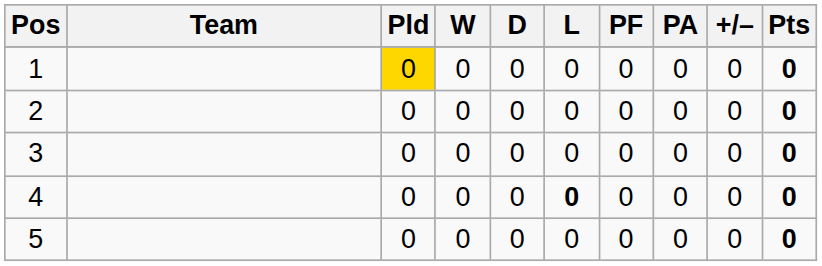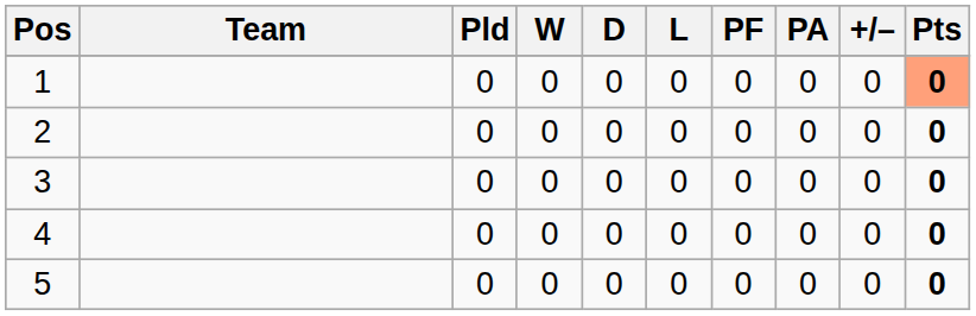1 | Pld: gold background -> no background
1 | Pts: no background -> lightsalmon background
4 | L: bold -> normal
